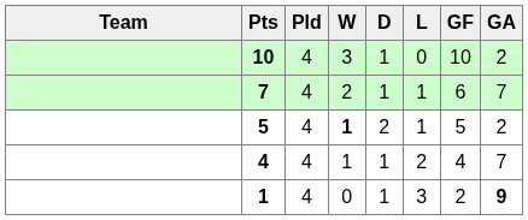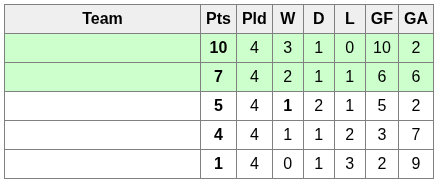row 3 | GA: 7 -> 6
row 5 | GF: 4 -> 3
row 6 | GA: bold -> normal
